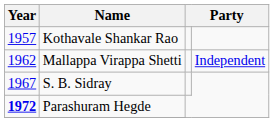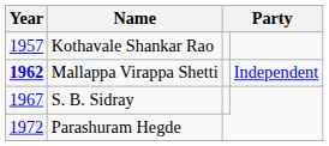Mallappa Virappa Shetti | Year: normal -> bold
Parashuram Hegde | Year: bold -> normal
